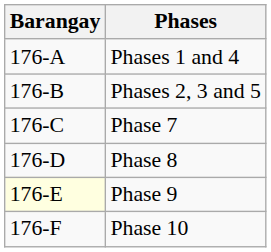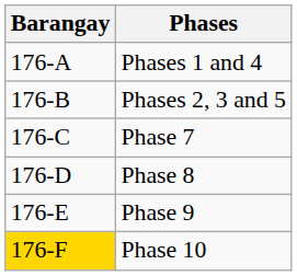Phase 9 | Barangay: lightyellow background -> no background
Phase 10 | Barangay: no background -> gold background
